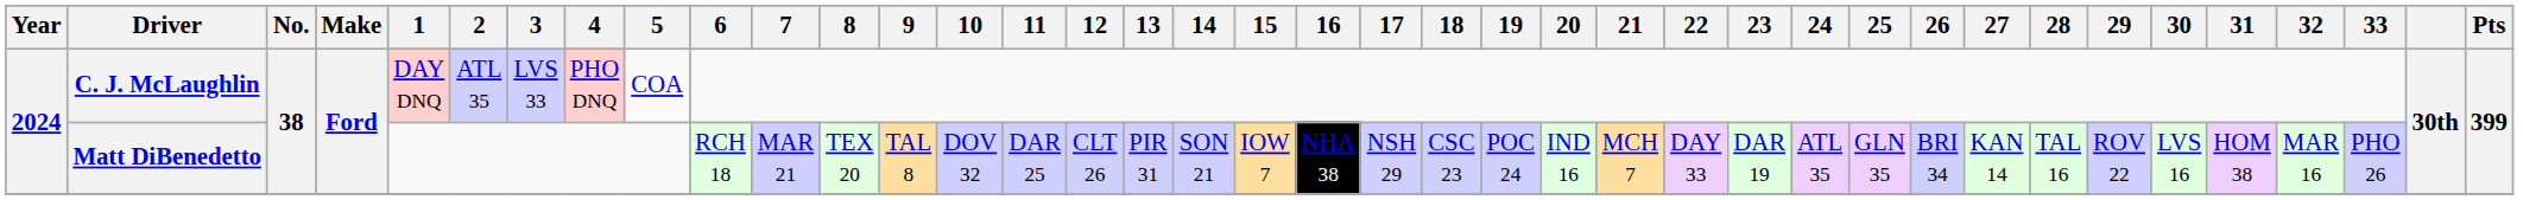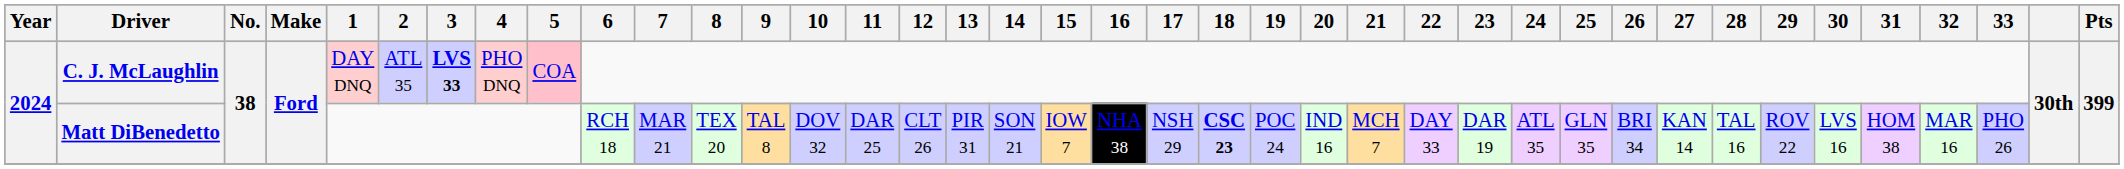C. J. McLaughlin | 3: normal -> bold
C. J. McLaughlin | 5: no background -> pink background
Matt DiBenedetto | 18: normal -> bold
